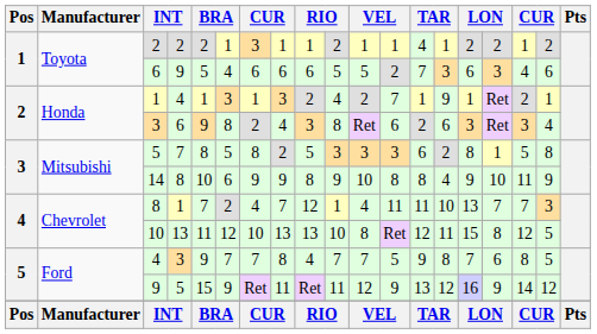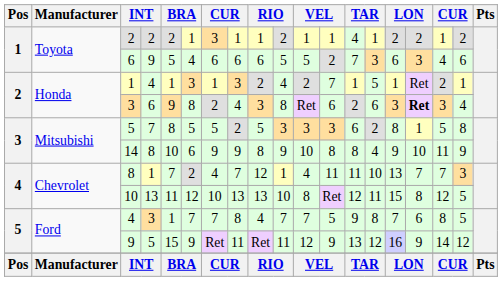row 4 | column 14: 9 -> 5
row 5 | column 16: normal -> bold
row 6 | column 7: 8 -> 5
row 10 | column 5: 9 -> 1
